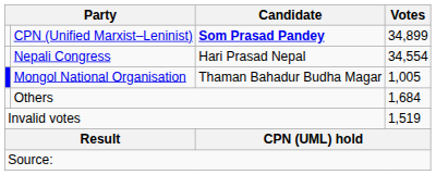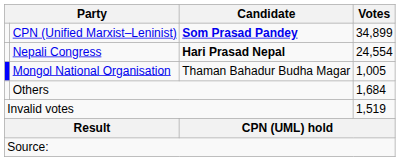Nepali Congress | Candidate: normal -> bold
Nepali Congress | Votes: 34,554 -> 24,554
